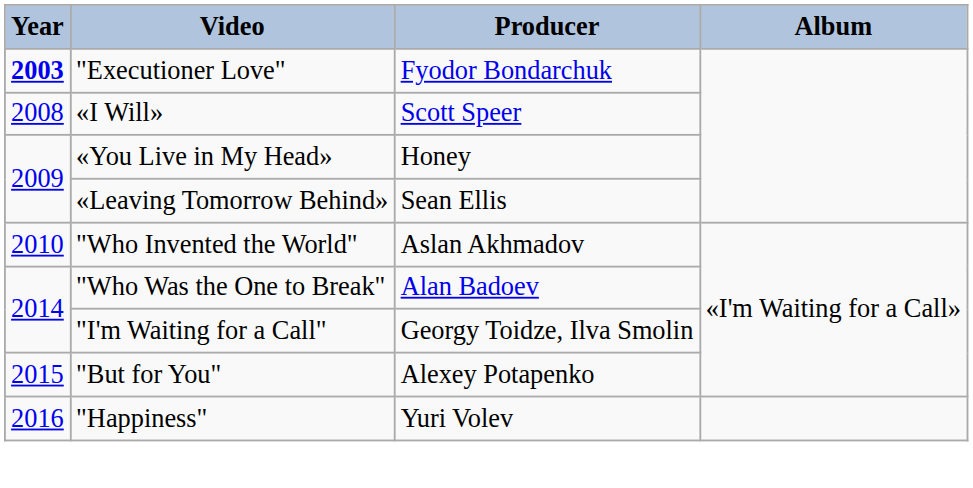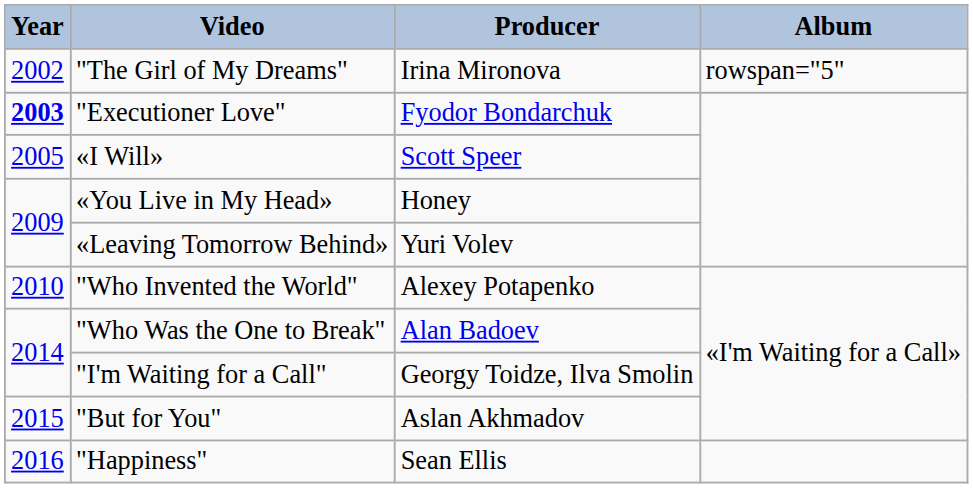+ row: 2002 | "The Girl of My Dreams" | Irina Mironova | rowspan="5"
«I Will» | Year: 2008 -> 2005
«Leaving Tomorrow Behind» | Producer: Sean Ellis -> Yuri Volev
"Who Invented the World" | Producer: Aslan Akhmadov -> Alexey Potapenko
"But for You" | Producer: Alexey Potapenko -> Aslan Akhmadov
"Happiness" | Producer: Yuri Volev -> Sean Ellis
